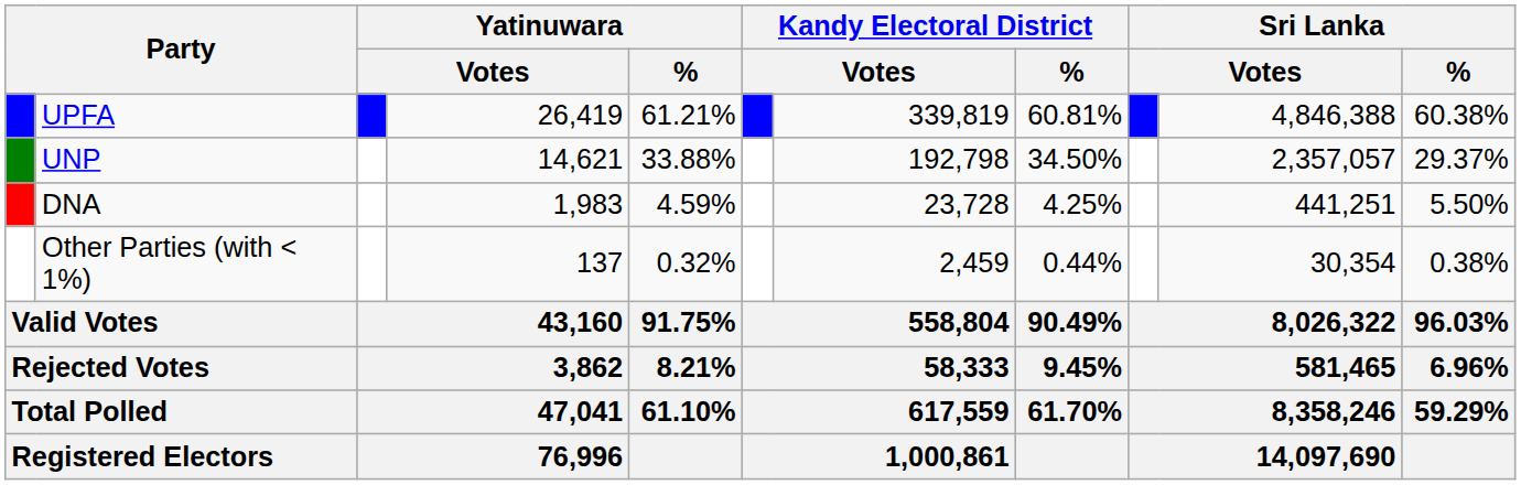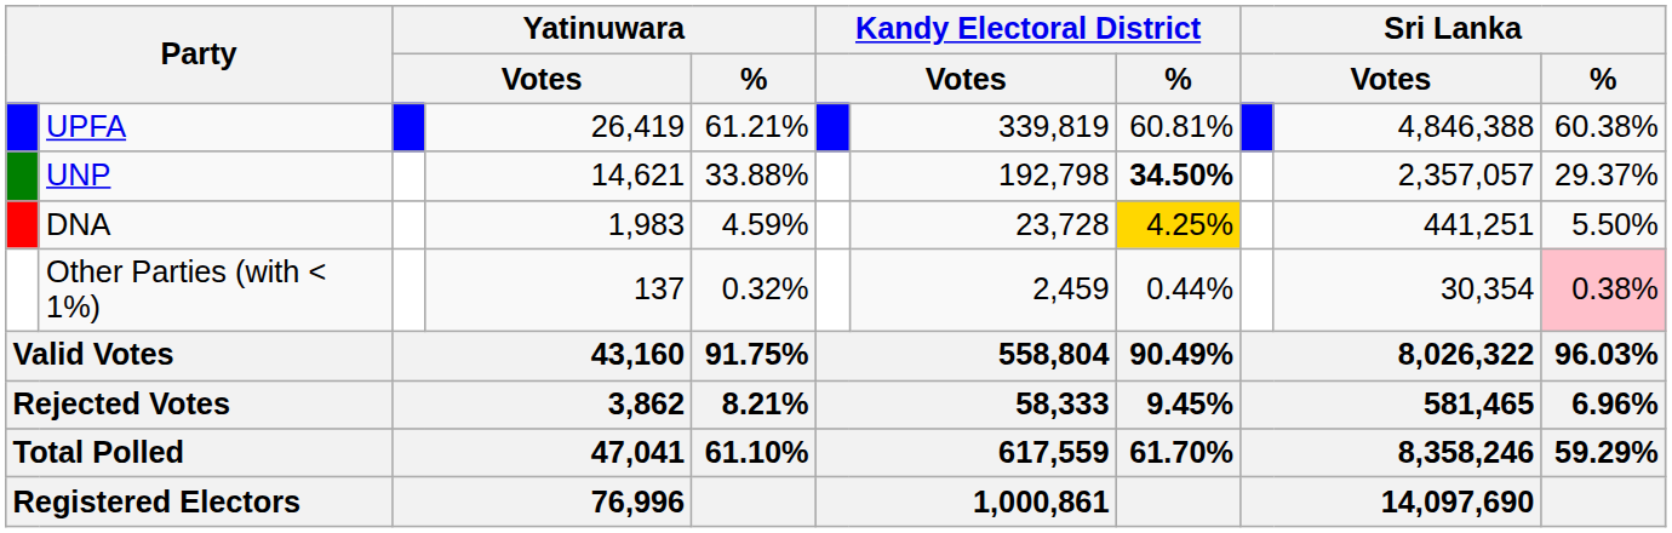UNP | Kandy Electoral District / %: normal -> bold
DNA | Kandy Electoral District / %: no background -> gold background
Other Parties (with < 1%) | Sri Lanka / %: no background -> pink background
